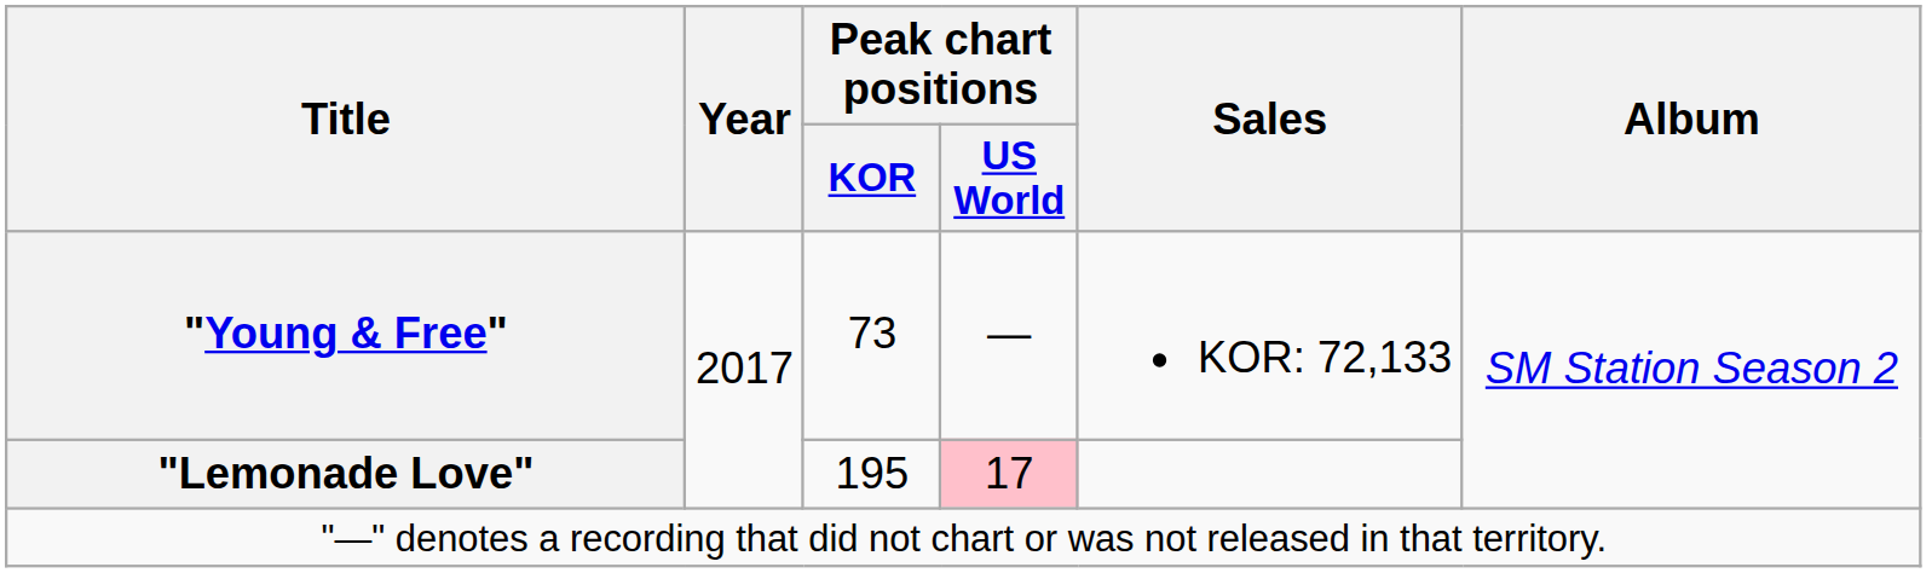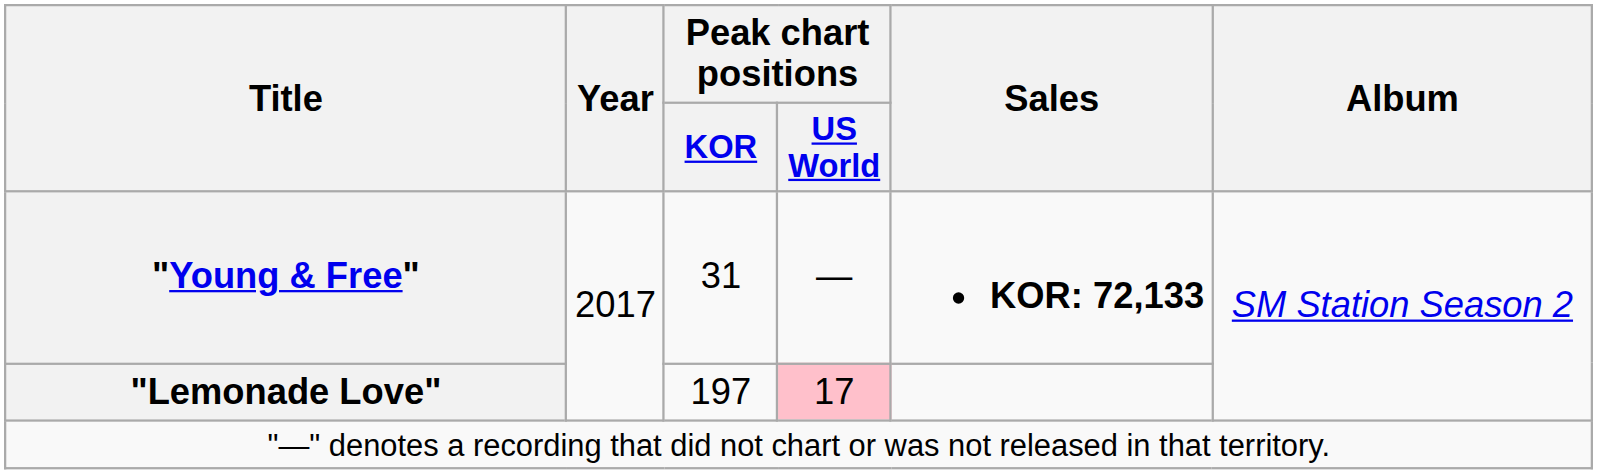"Young & Free" | Peak chart positions / KOR: 73 -> 31
"Young & Free" | Sales: normal -> bold
"Lemonade Love" | Peak chart positions / KOR: 195 -> 197
